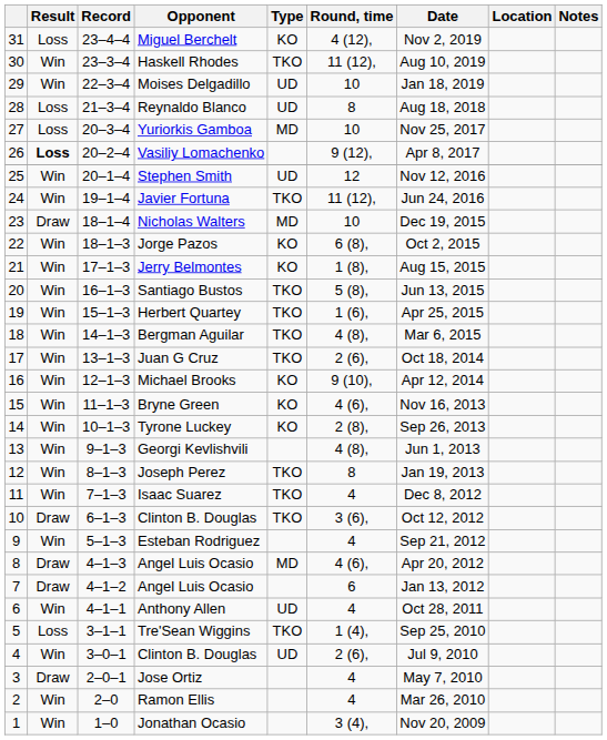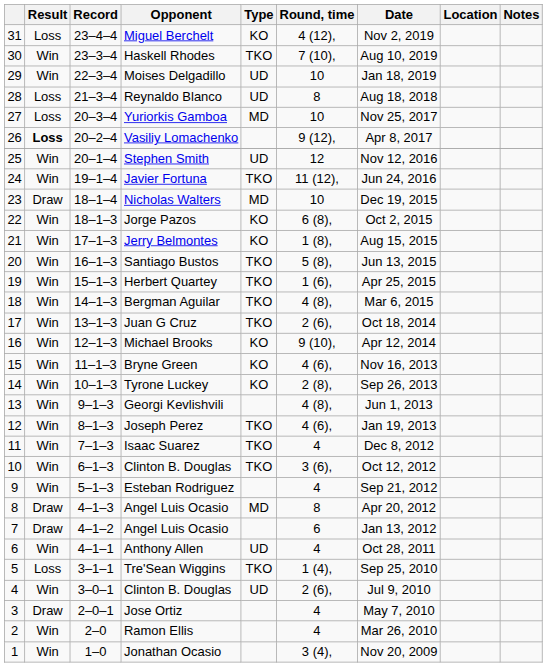Haskell Rhodes | Round, time: 11 (12), -> 7 (10),
Joseph Perez | Round, time: 8 -> 4 (6),
10 / Clinton B. Douglas | Result: Draw -> Win
8 / Angel Luis Ocasio | Round, time: 4 (6), -> 8
